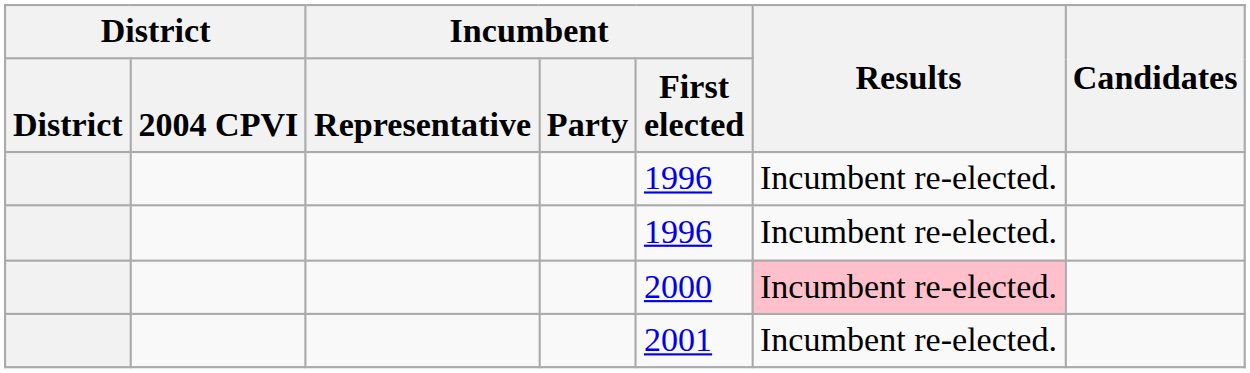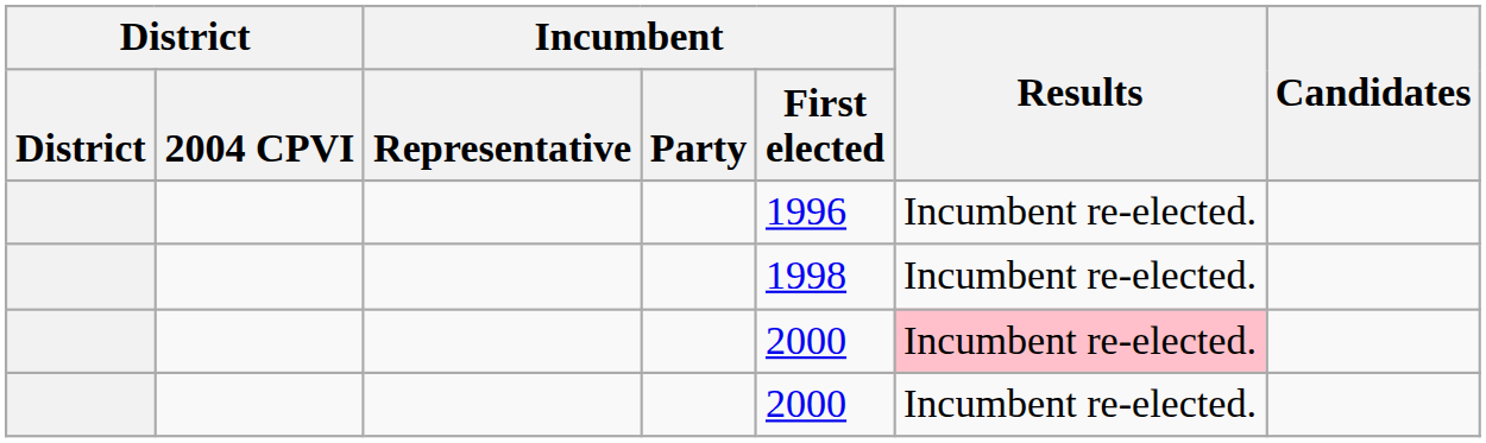row 4 | Incumbent / First elected: 1996 -> 1998
row 6 | Incumbent / First elected: 2001 -> 2000
